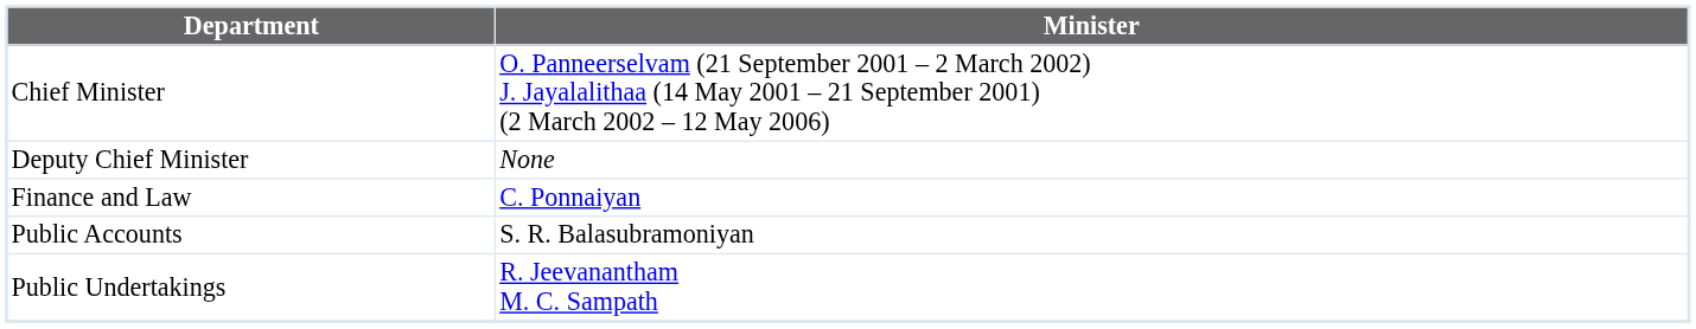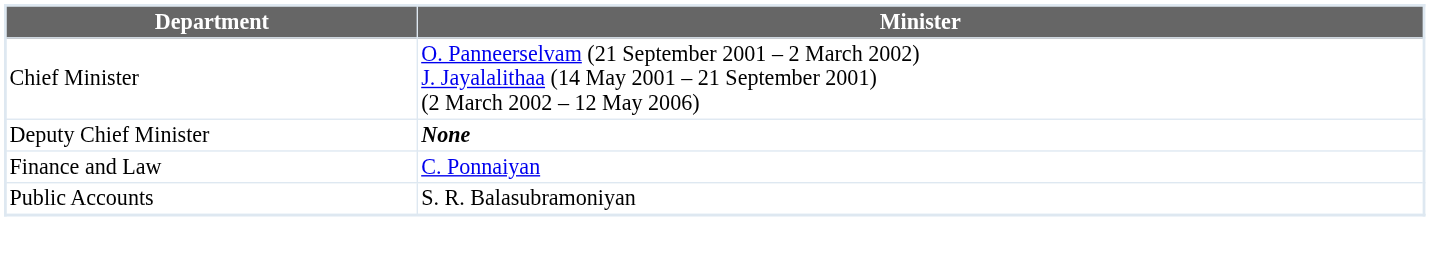Deputy Chief Minister | Minister: normal -> bold
- row: Public Undertakings | R. Jeevanantham M. C. Sampath
